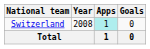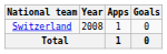Switzerland | Apps: paleturquoise background -> no background
